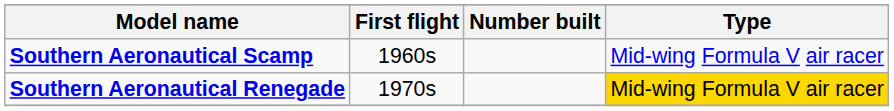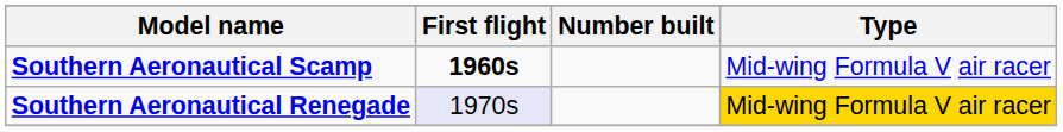Southern Aeronautical Scamp | First flight: normal -> bold
Southern Aeronautical Renegade | First flight: no background -> lavender background
